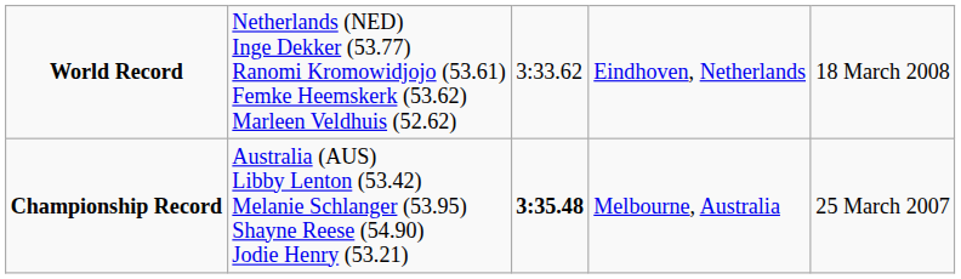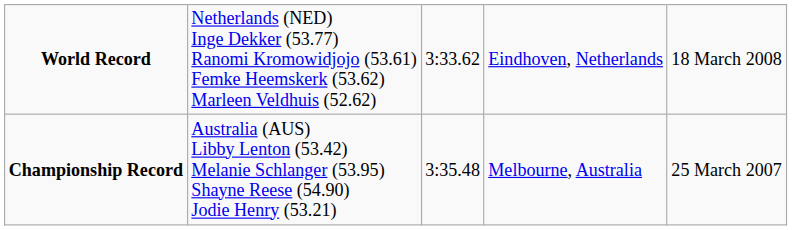Championship Record | column 3: bold -> normal
